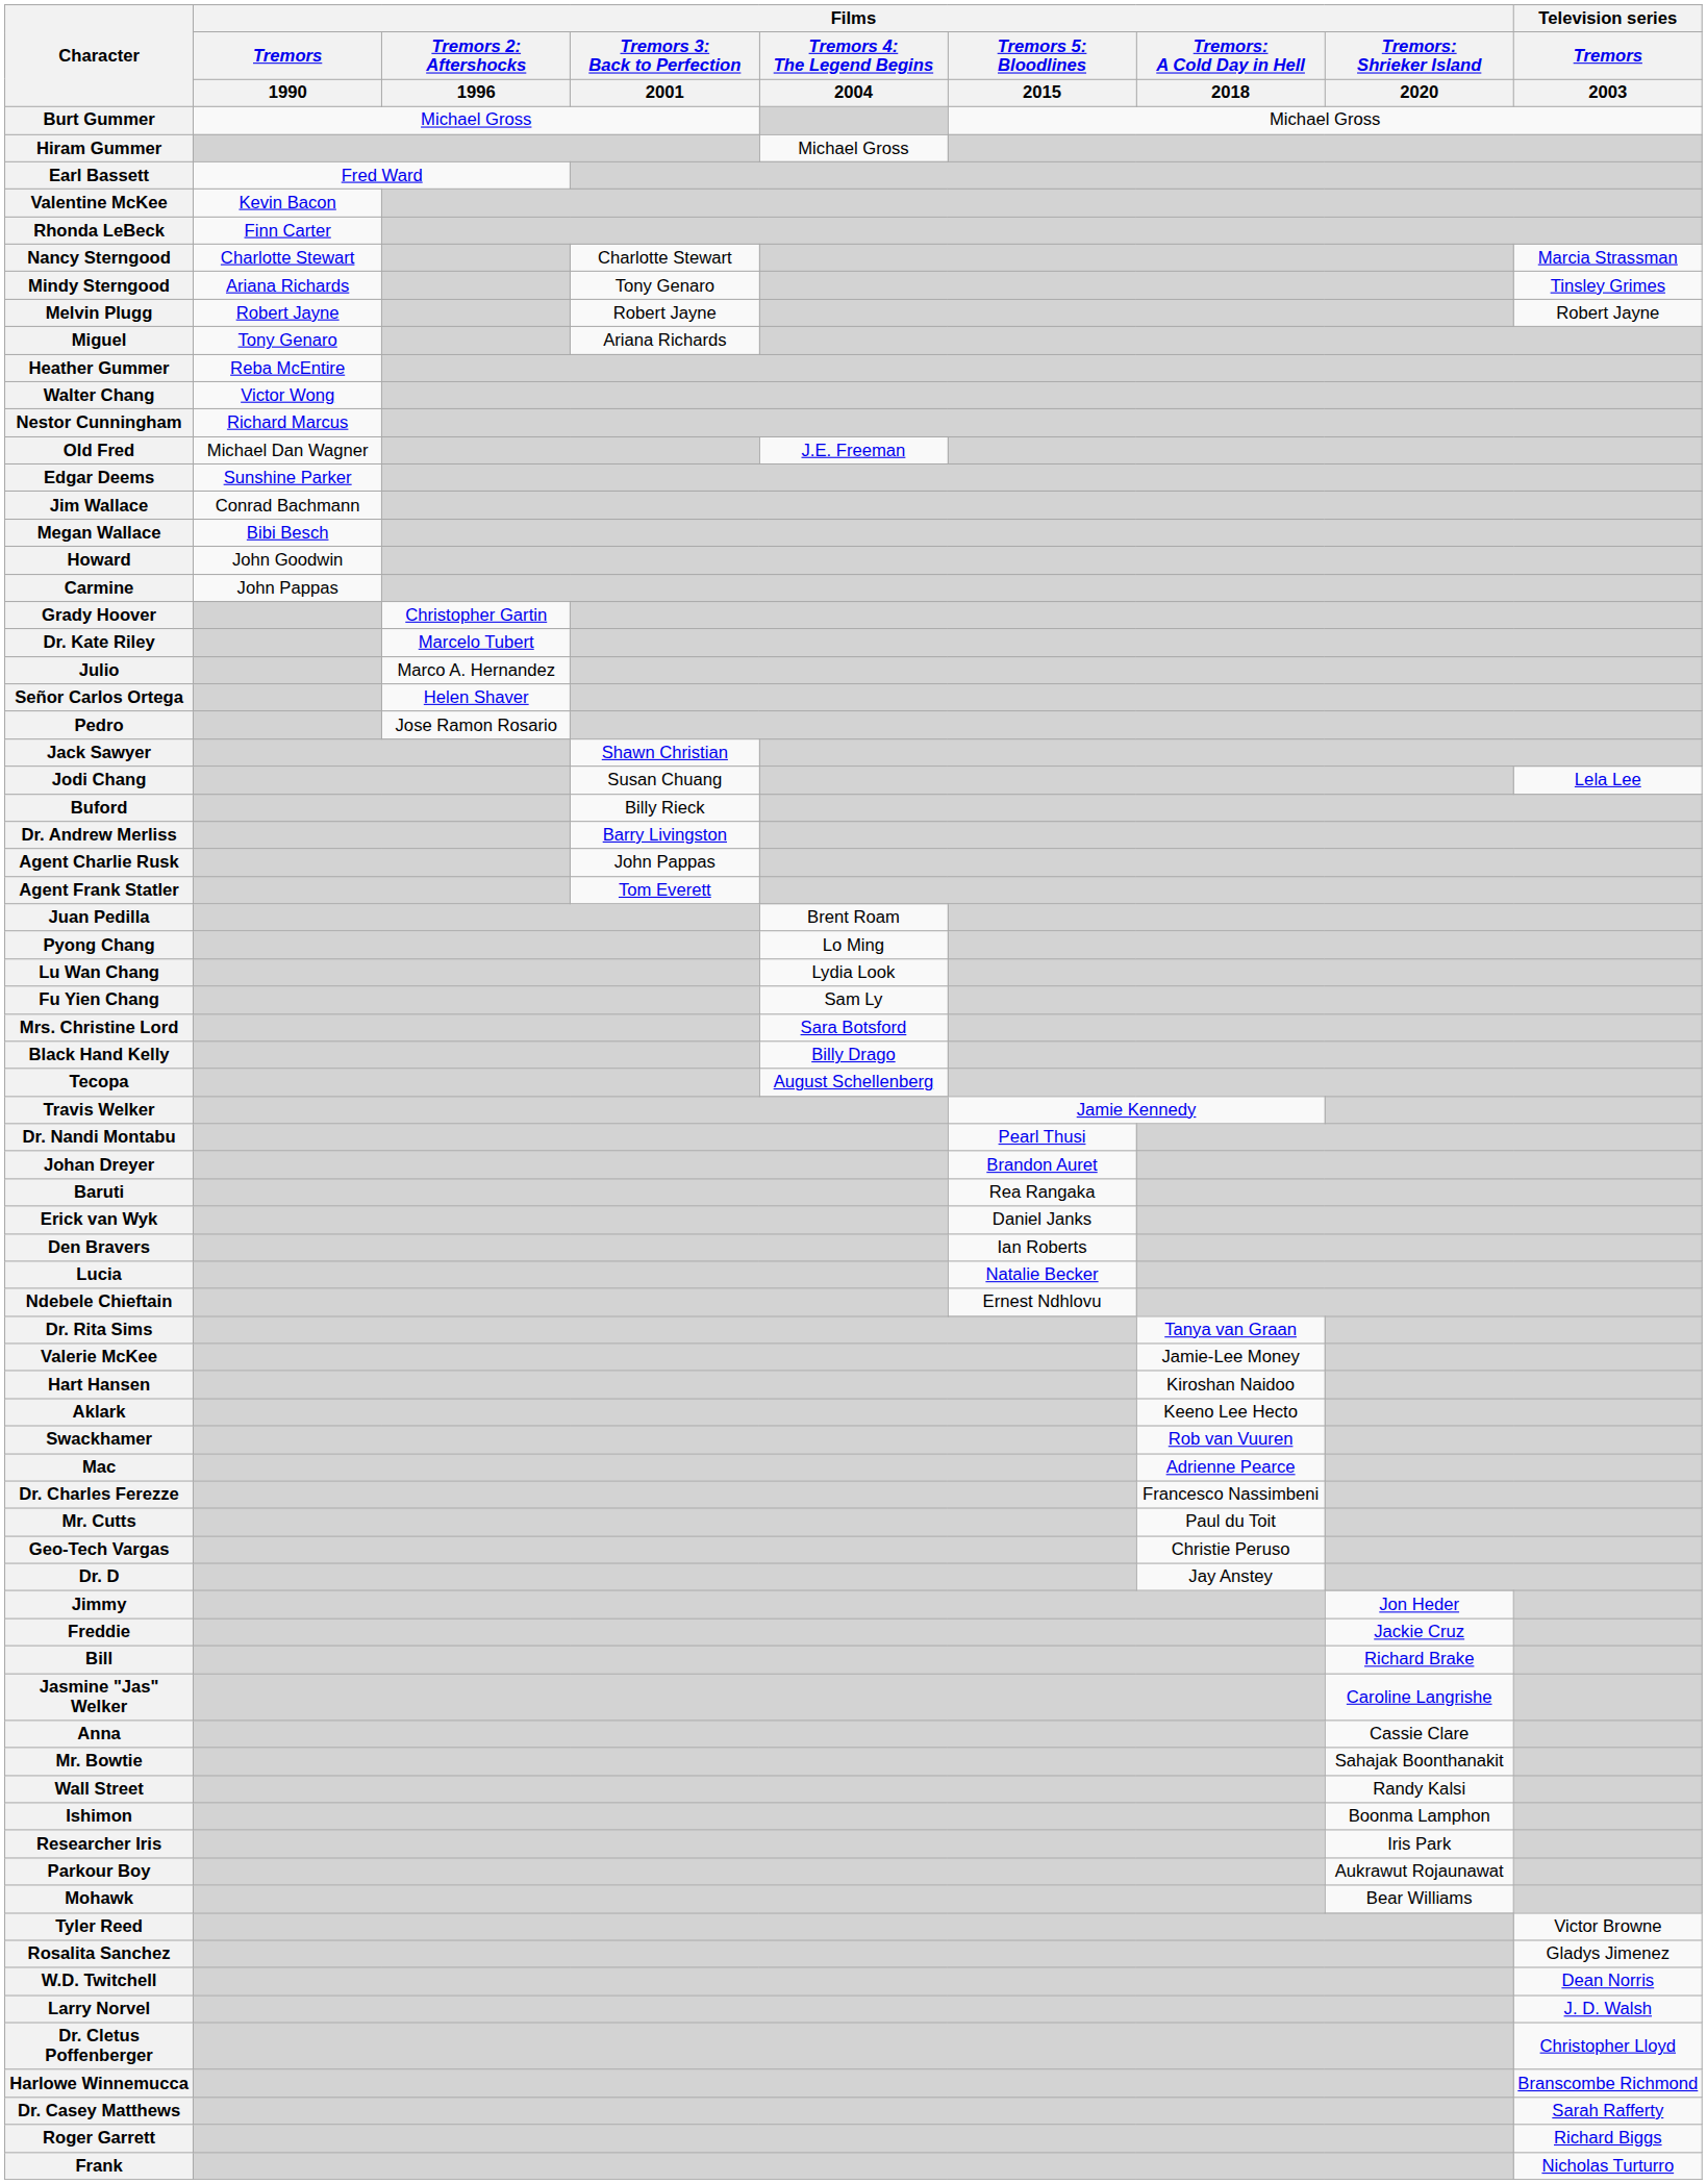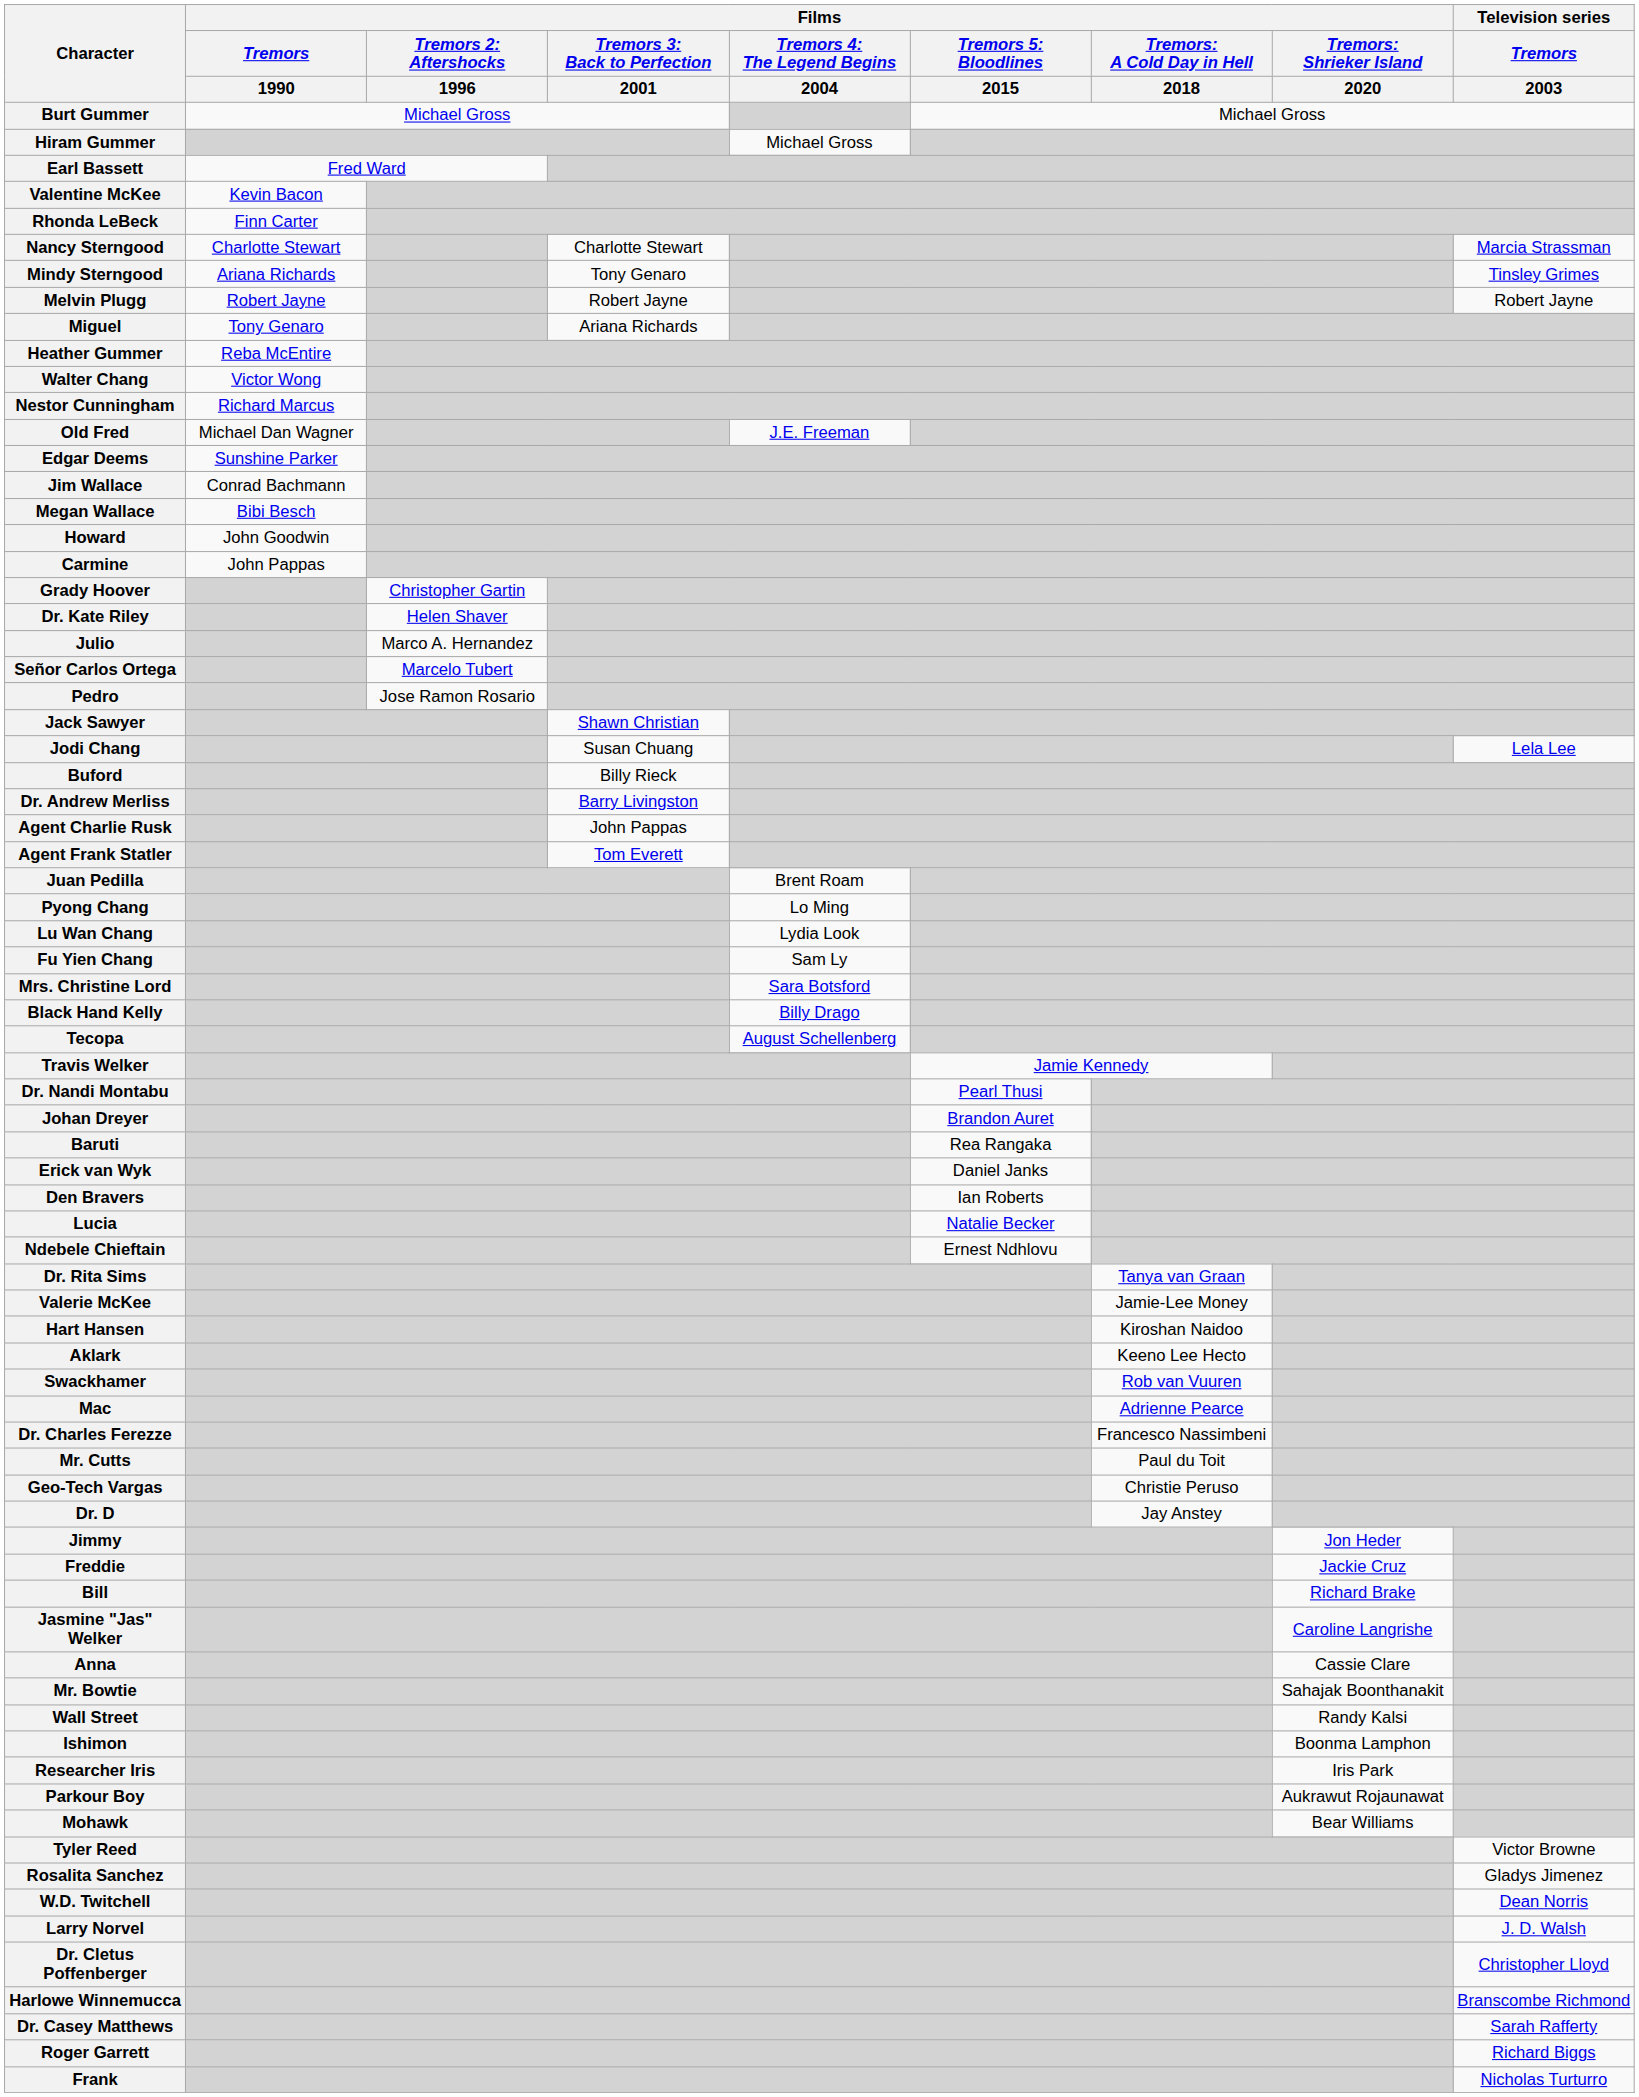Dr. Kate Riley | column 3: Marcelo Tubert -> Helen Shaver
Señor Carlos Ortega | column 3: Helen Shaver -> Marcelo Tubert
